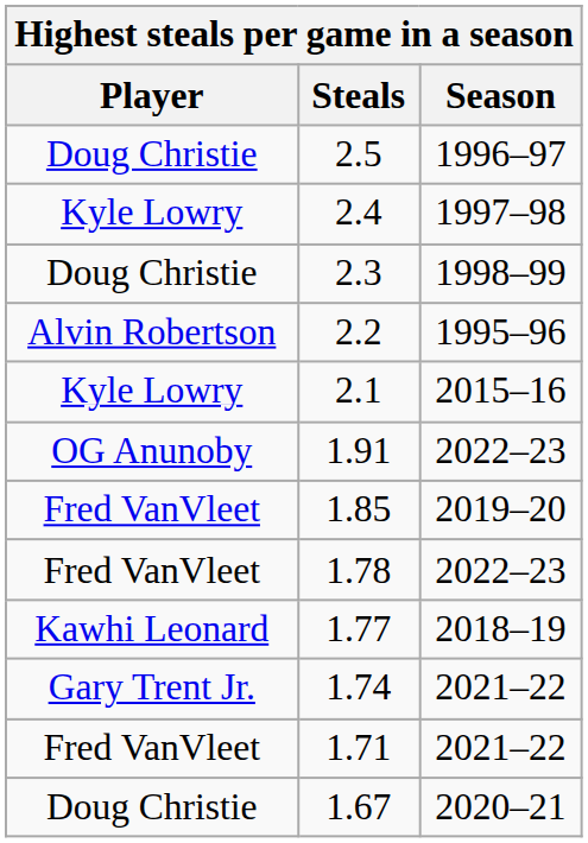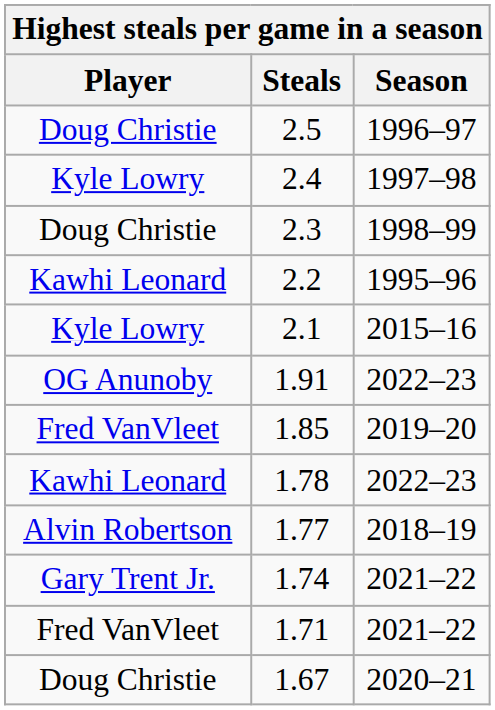2.2 | Player: Alvin Robertson -> Kawhi Leonard
1.78 | Player: Fred VanVleet -> Kawhi Leonard
1.77 | Player: Kawhi Leonard -> Alvin Robertson
